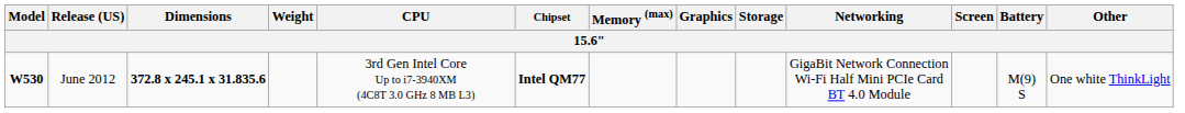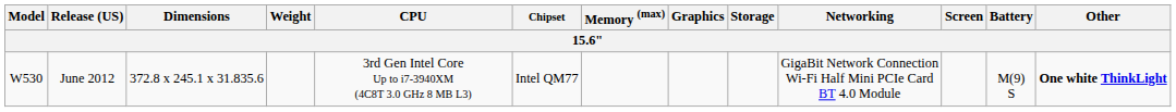June 2012 | Model: bold -> normal
June 2012 | Dimensions: bold -> normal
June 2012 | Chipset: bold -> normal
June 2012 | Other: normal -> bold
